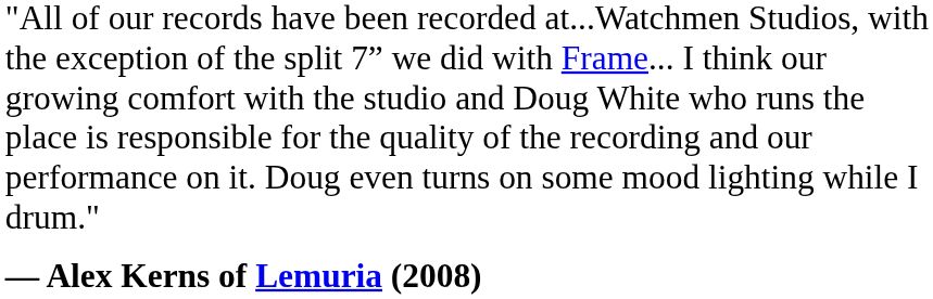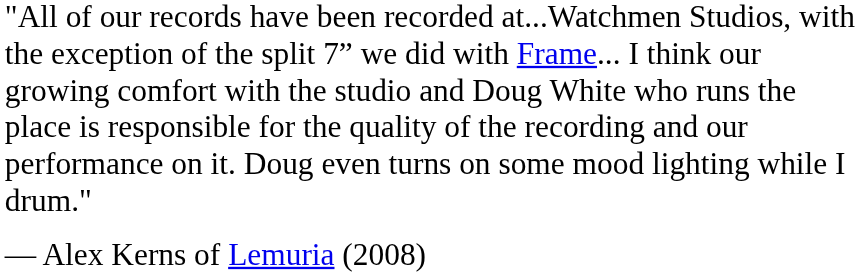row 2 | column 1: bold -> normal
